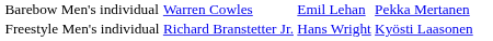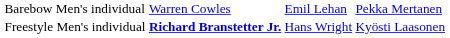Freestyle Men's individual | column 2: normal -> bold
